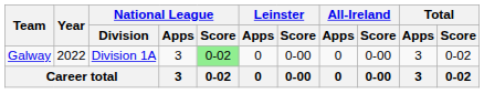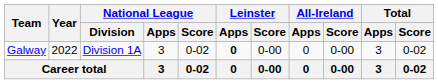Galway | National League / Score: lightgreen background -> no background
Galway | Leinster / Apps: normal -> bold
